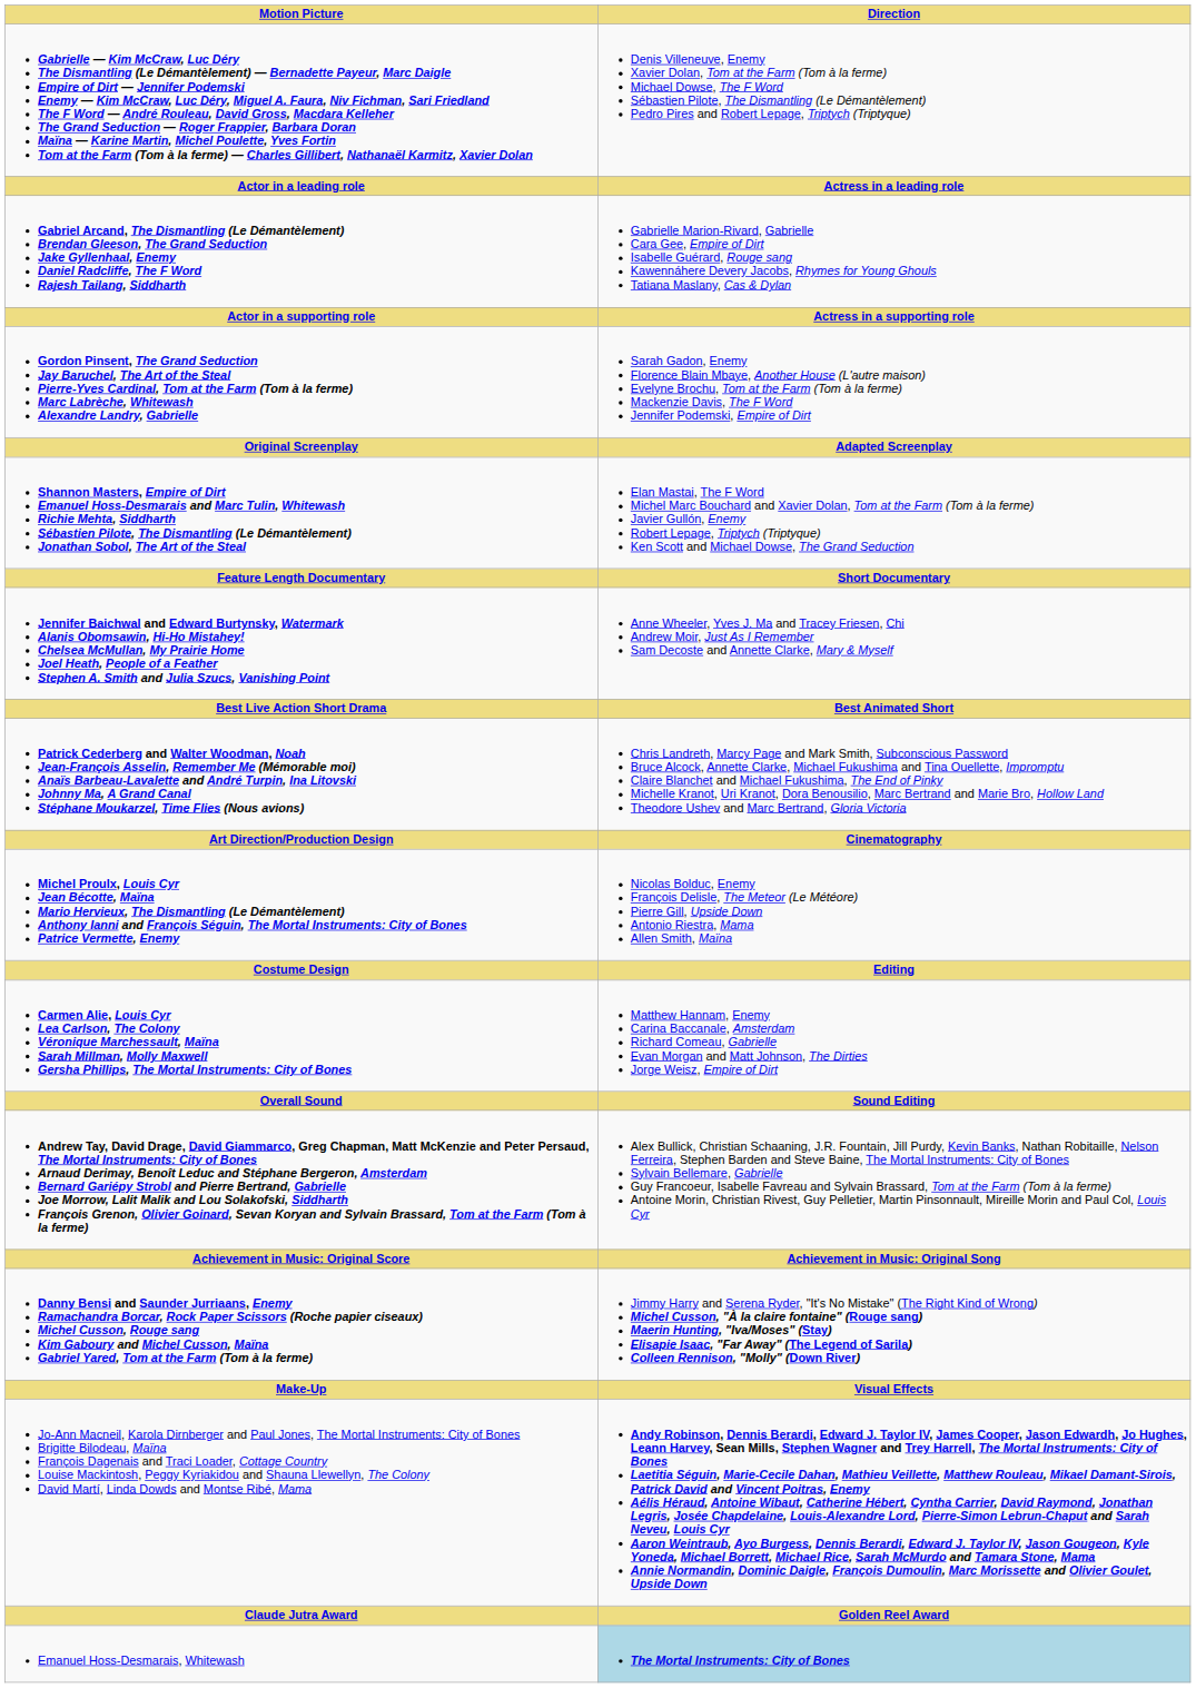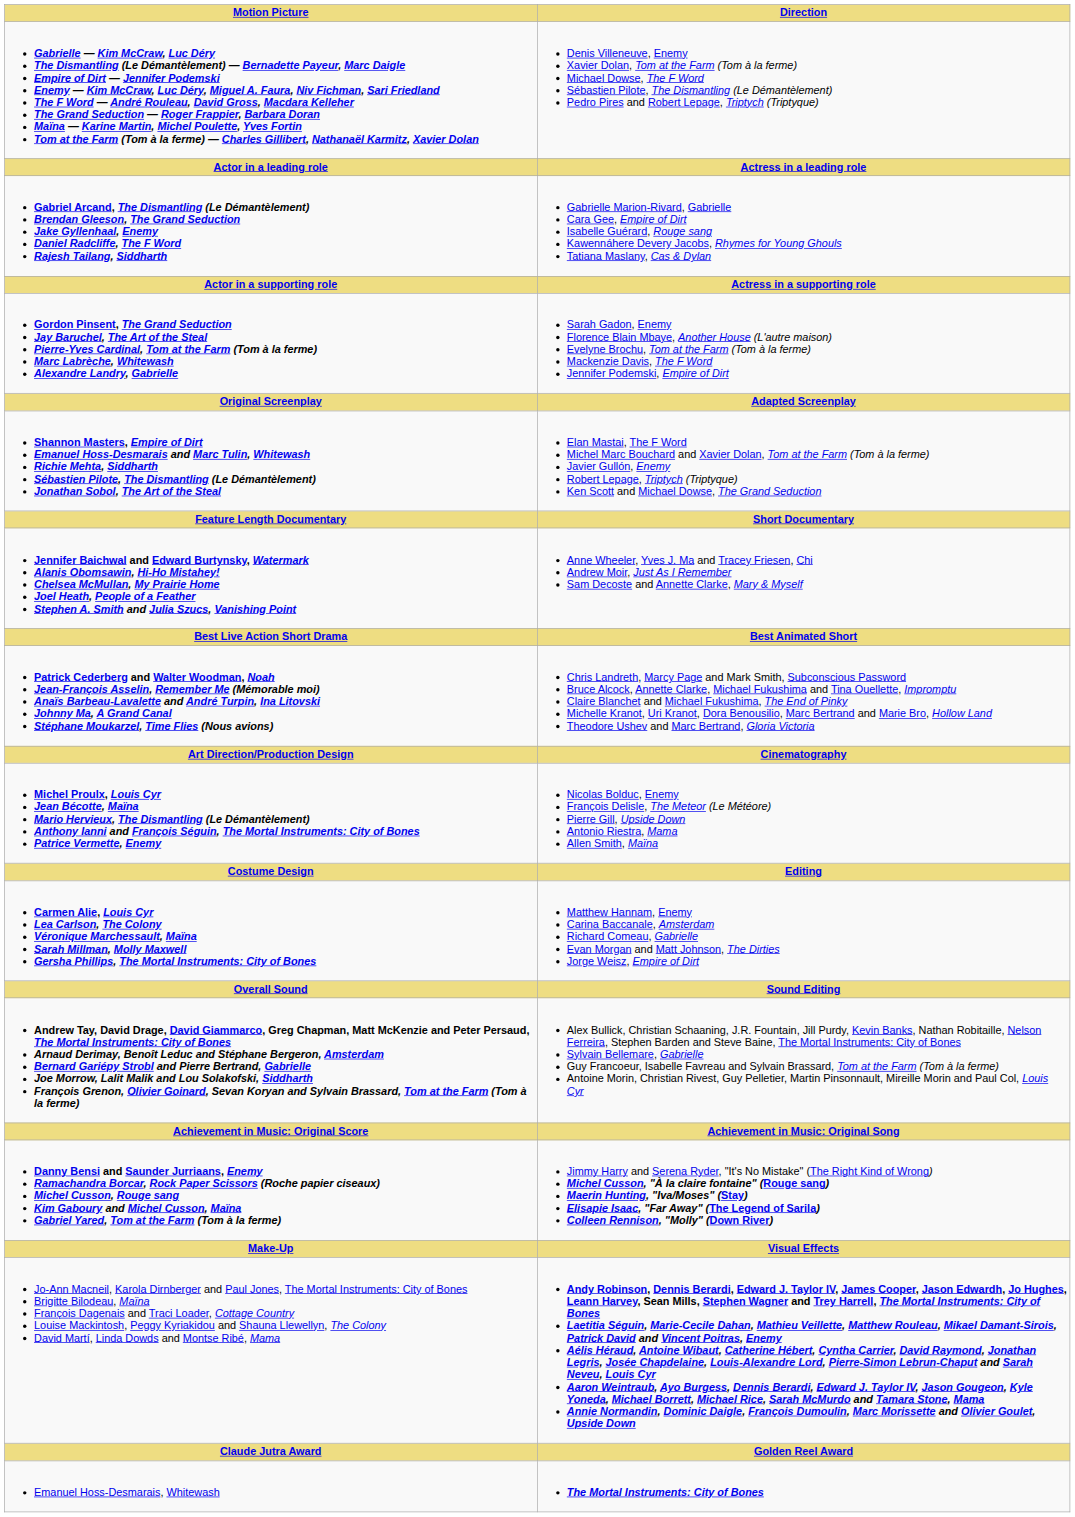Emanuel Hoss-Desmarais, Whitewash | Direction: lightblue background -> no background
